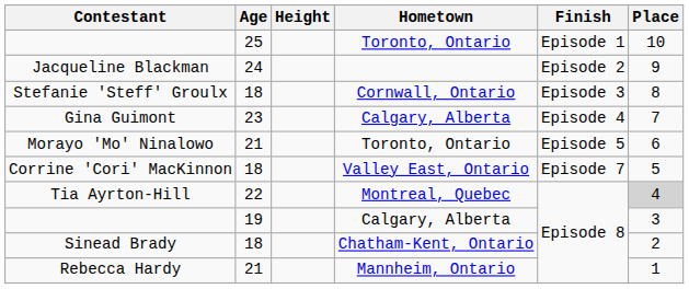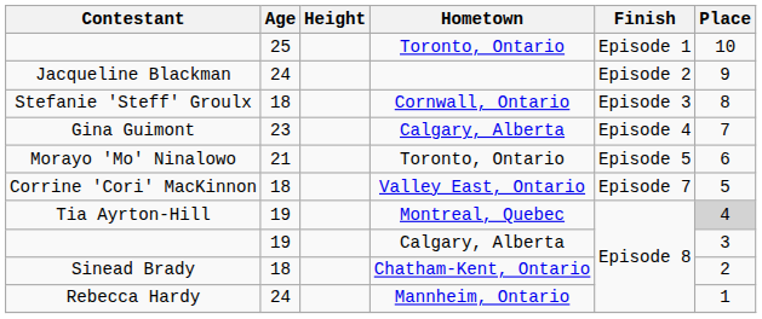Tia Ayrton-Hill | Age: 22 -> 19
Rebecca Hardy | Age: 21 -> 24
